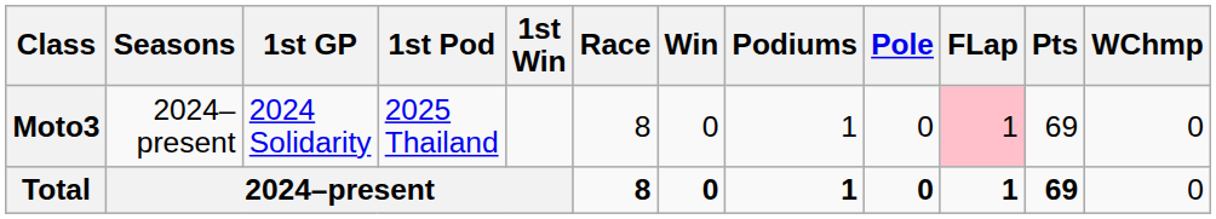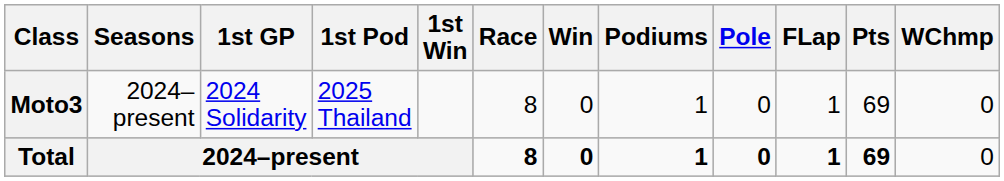Moto3 | FLap: pink background -> no background
